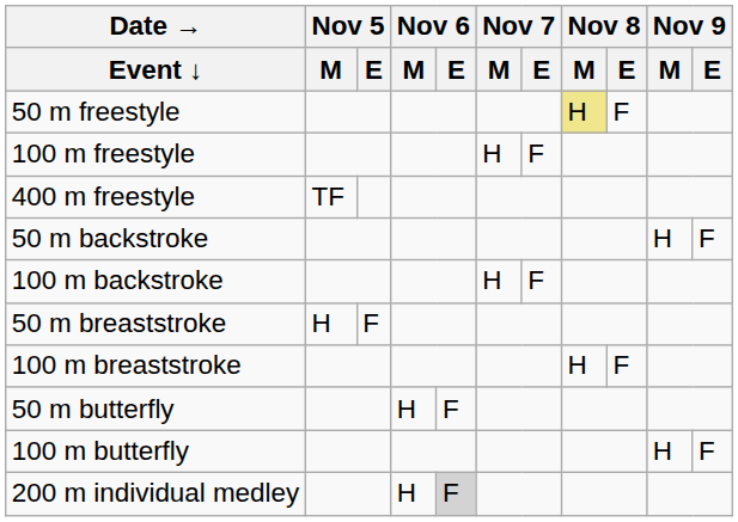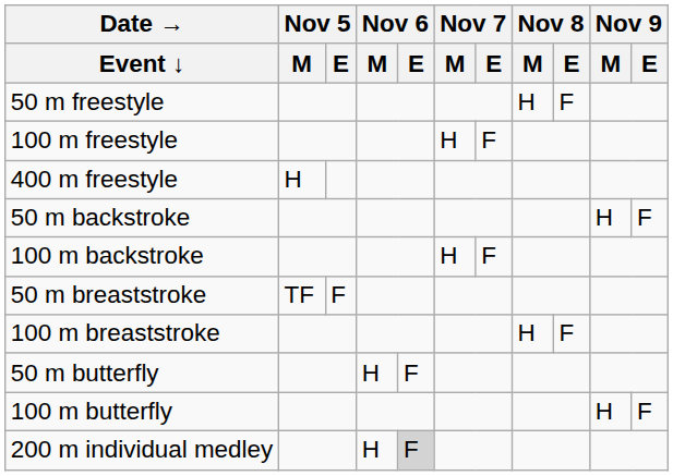50 m freestyle | Nov 8 / M: khaki background -> no background
400 m freestyle | Nov 5 / M: TF -> H
50 m breaststroke | Nov 5 / M: H -> TF
